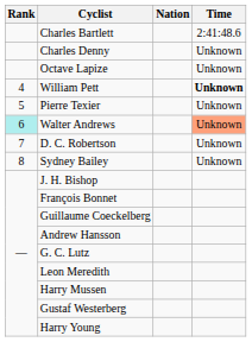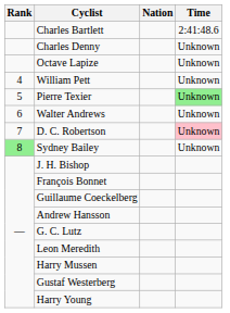William Pett | Time: bold -> normal
Pierre Texier | Time: no background -> lightgreen background
Walter Andrews | Rank: paleturquoise background -> no background
Walter Andrews | Time: lightsalmon background -> no background
D. C. Robertson | Time: no background -> pink background
Sydney Bailey | Rank: no background -> lightgreen background
